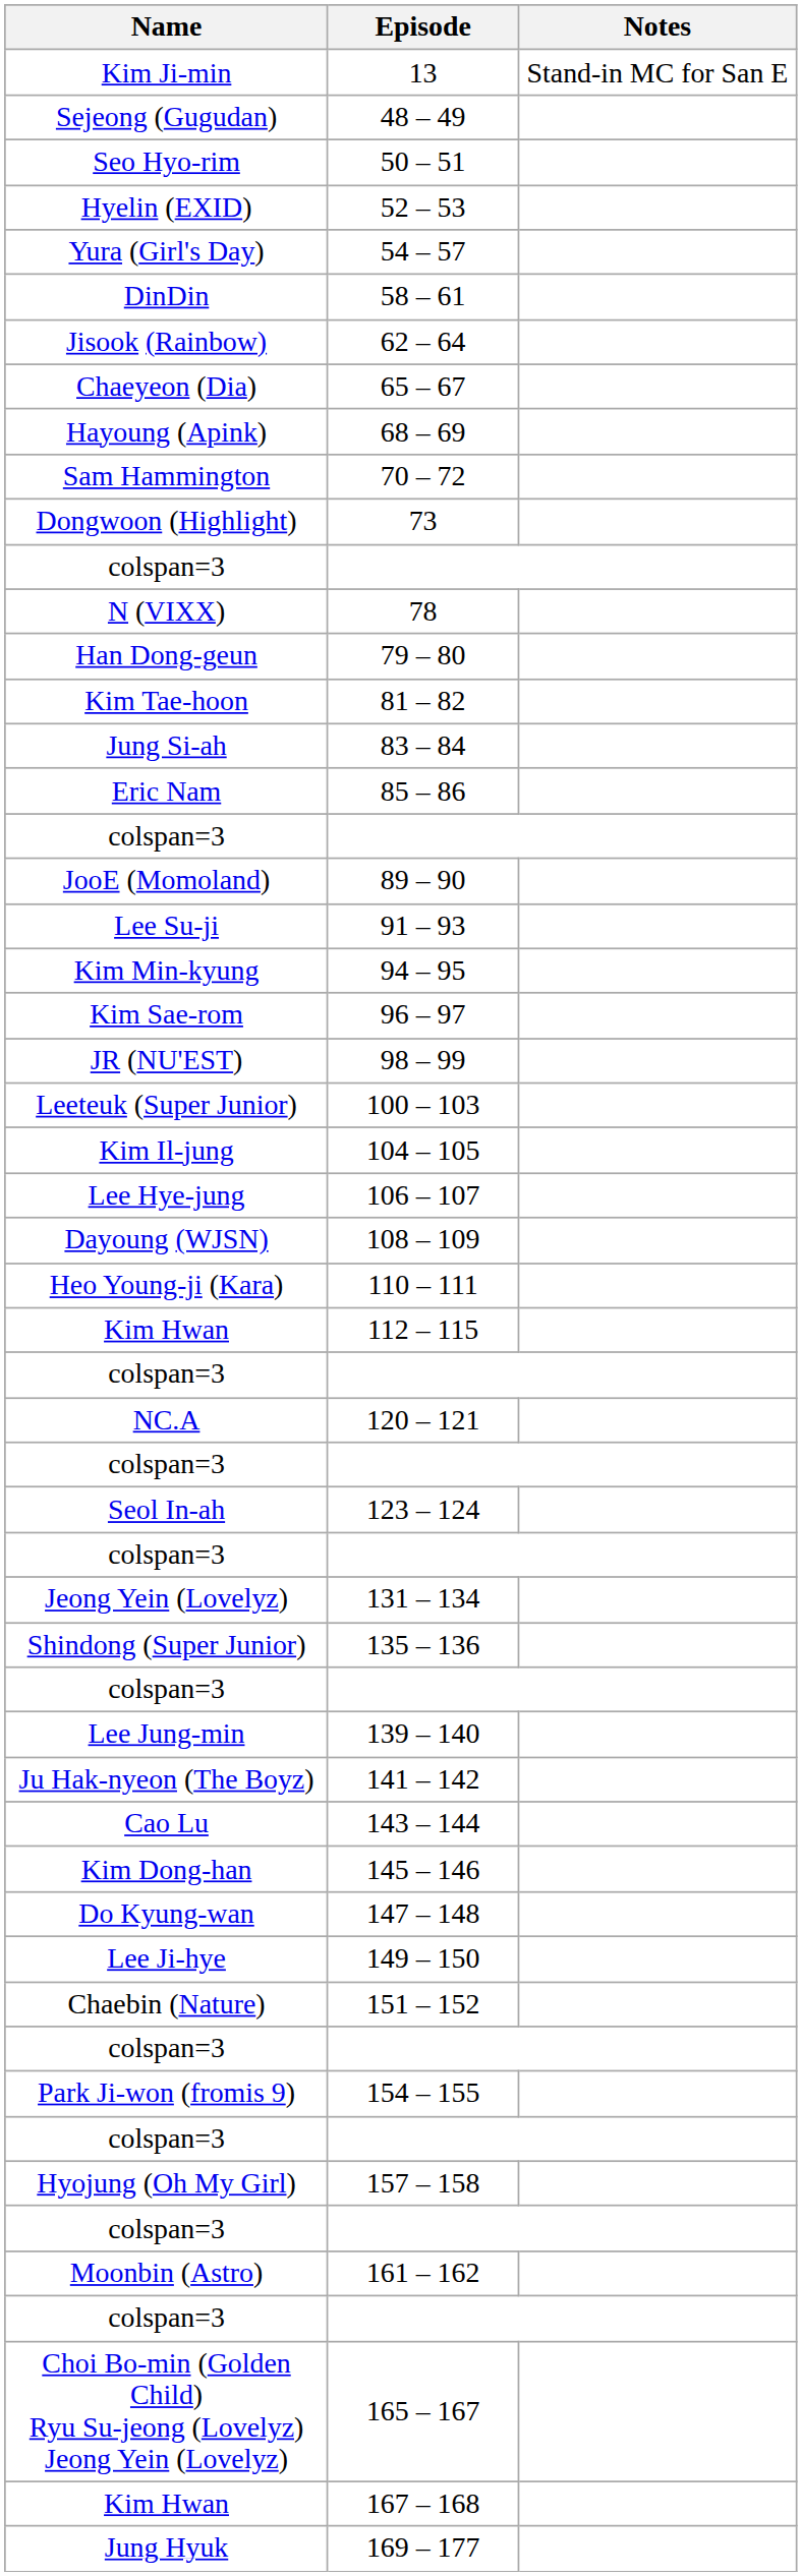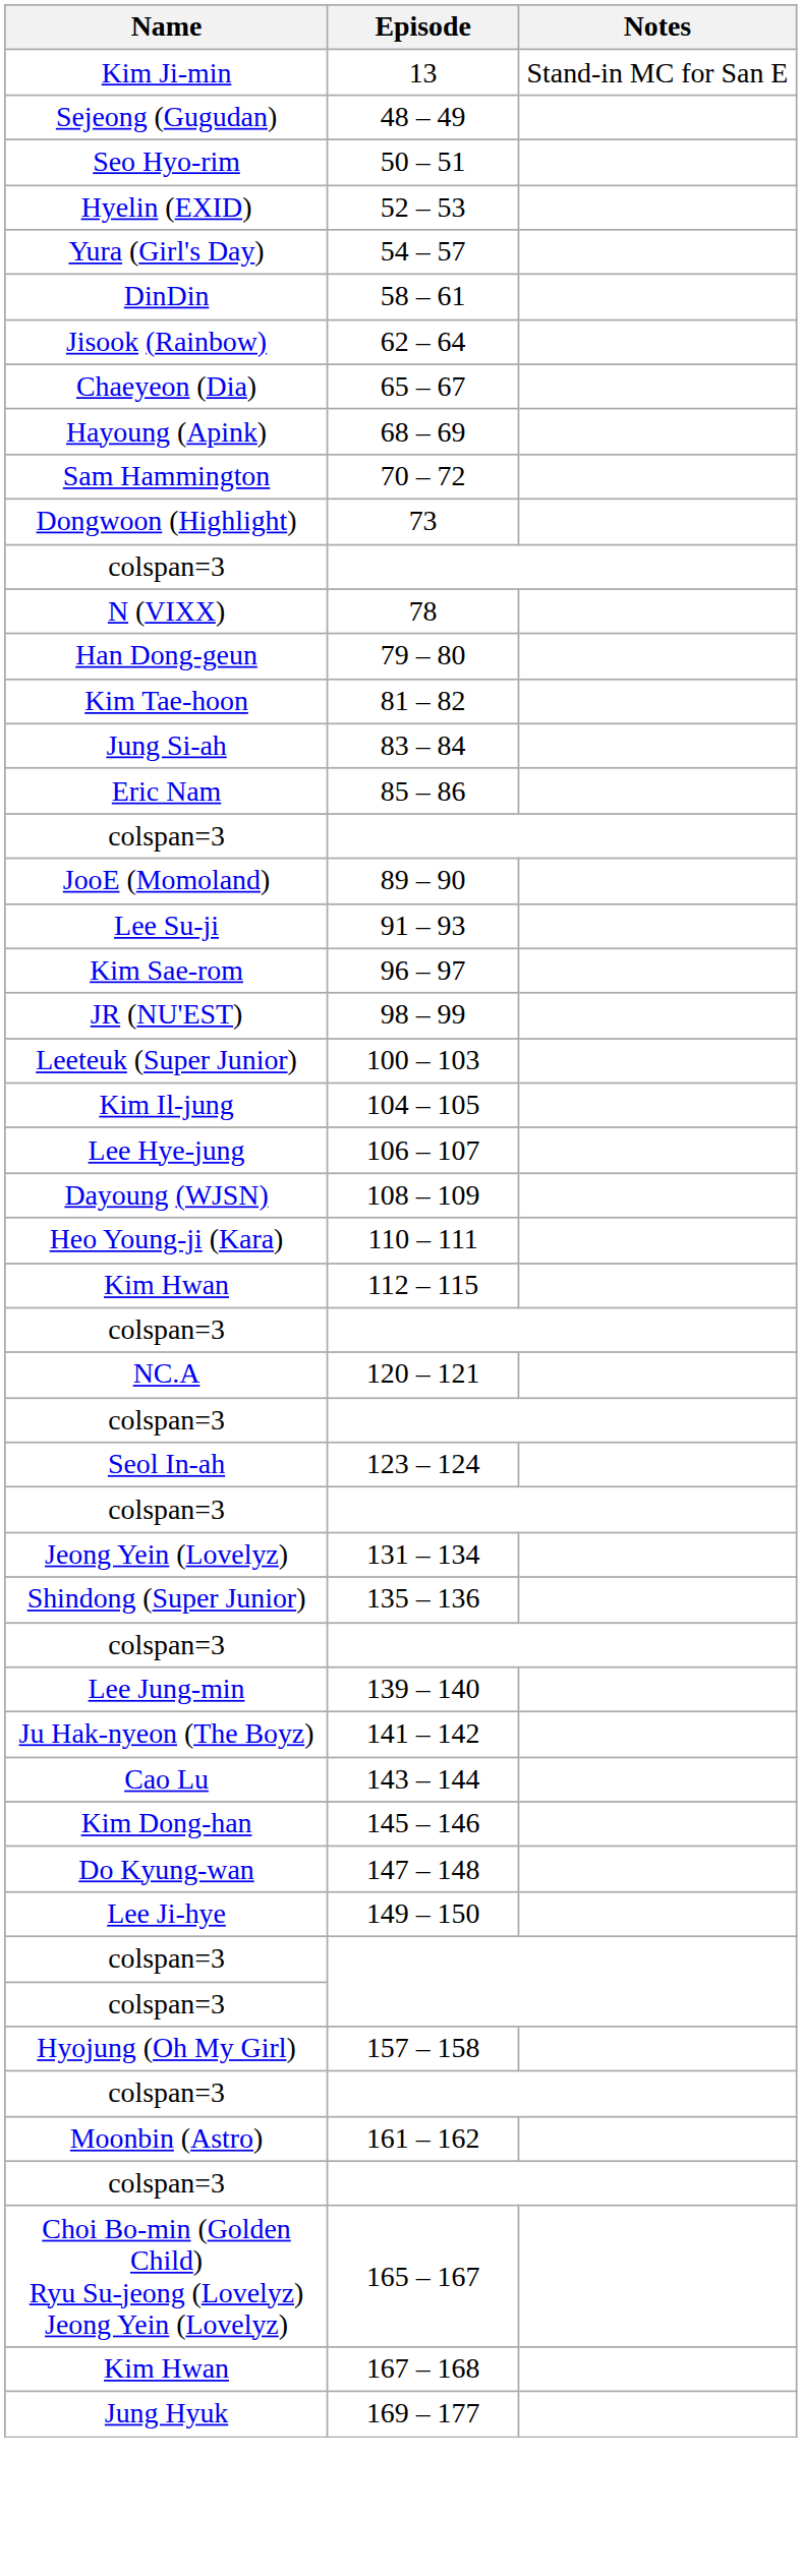- row: Kim Min-kyung | 94 – 95
- row: Chaebin (Nature) | 151 – 152
- row: Park Ji-won (fromis 9) | 154 – 155
